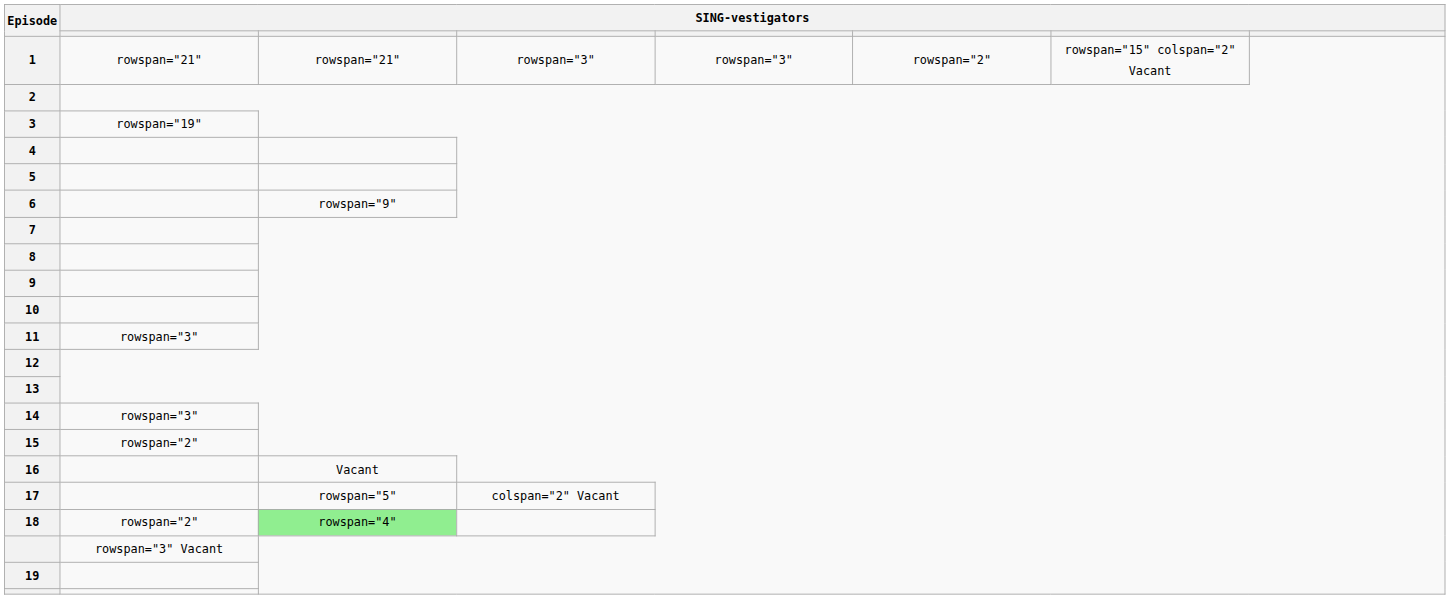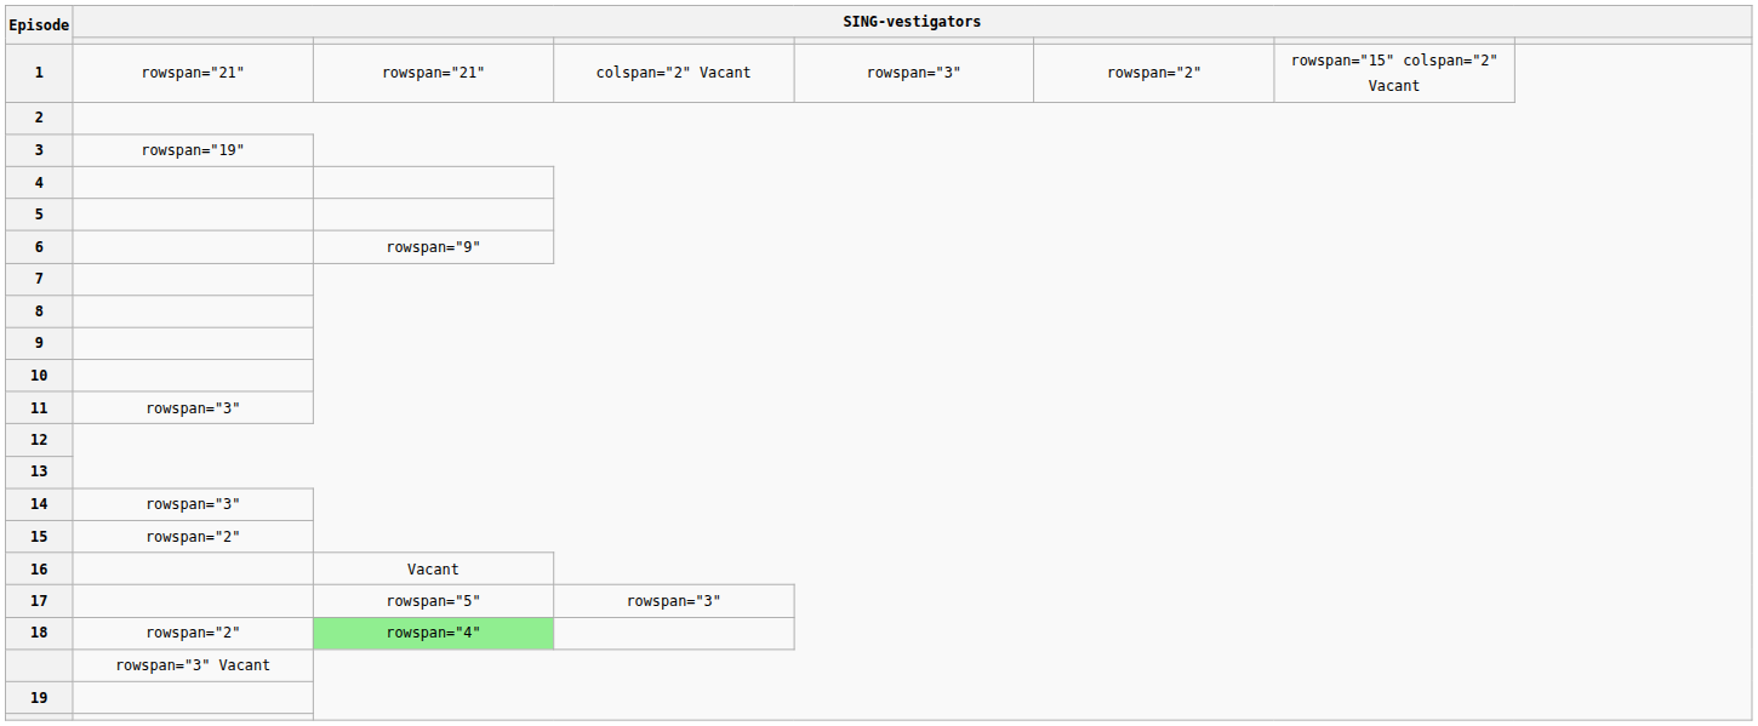1 | column 4: rowspan="3" -> colspan="2" Vacant
17 | column 4: colspan="2" Vacant -> rowspan="3"
